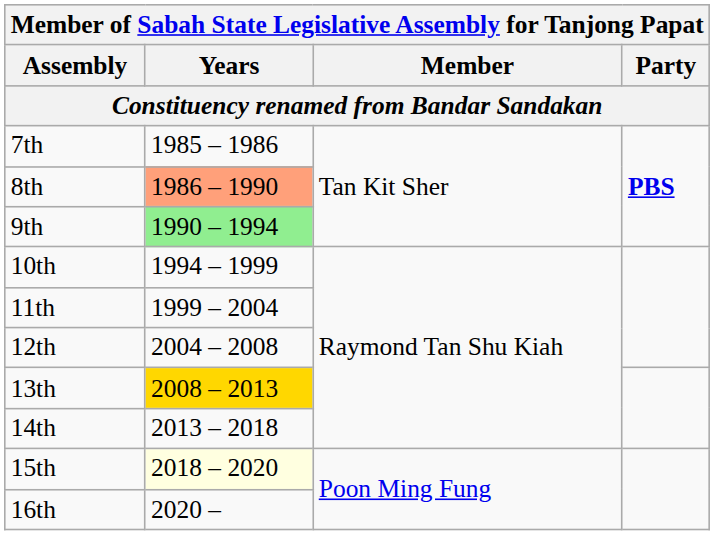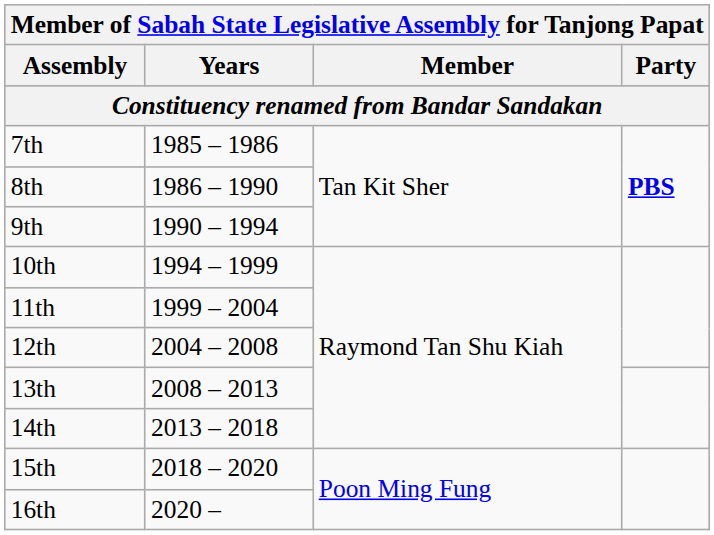8th | Years: lightsalmon background -> no background
9th | Years: lightgreen background -> no background
13th | Years: gold background -> no background
15th | Years: lightyellow background -> no background
